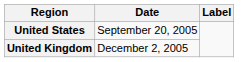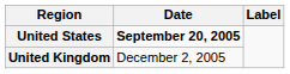United States | Date: normal -> bold
